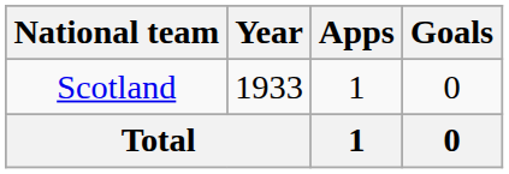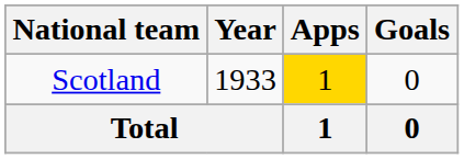Scotland | Apps: no background -> gold background
